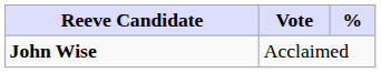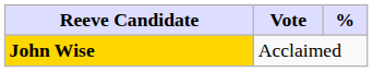John Wise | Reeve Candidate: no background -> gold background
